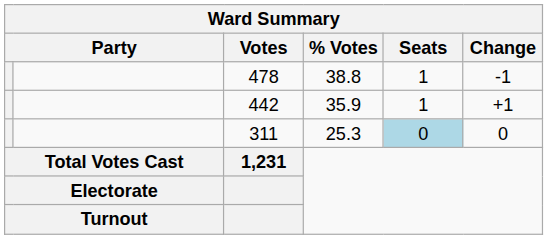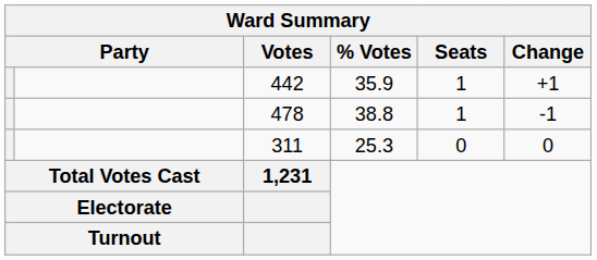rows swapped: 478 <-> 442
311 | Seats: lightblue background -> no background
